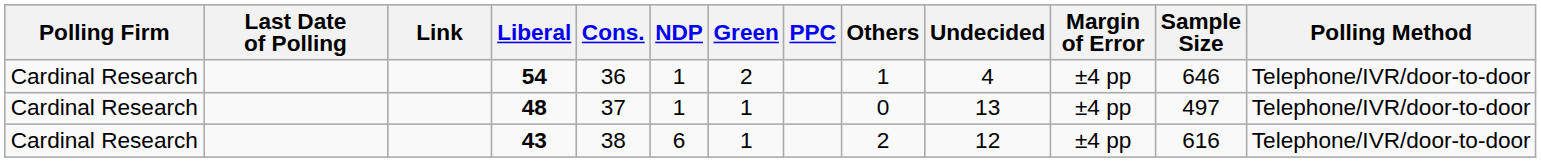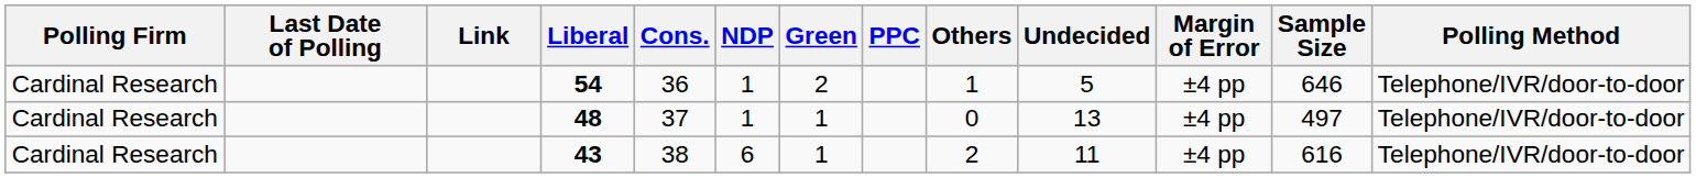54 | Undecided: 4 -> 5
43 | Undecided: 12 -> 11
